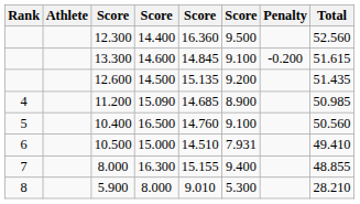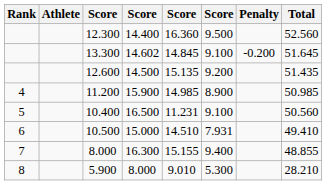13.300 | column 4: 14.600 -> 14.602
13.300 | Total: 51.615 -> 51.645
11.200 | column 4: 15.090 -> 15.900
11.200 | column 5: 14.685 -> 14.985
10.400 | column 5: 14.760 -> 11.231
